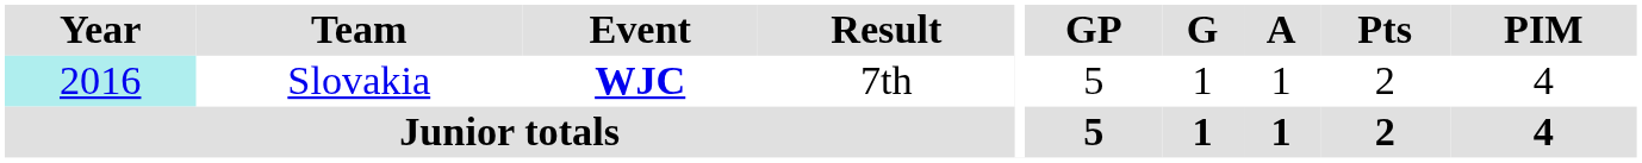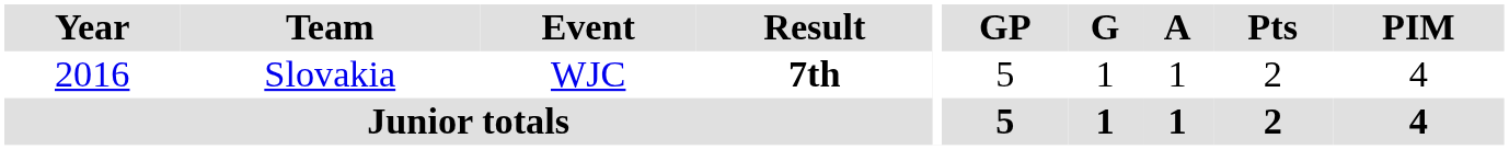Slovakia | Year: paleturquoise background -> no background
Slovakia | Event: bold -> normal
Slovakia | Result: normal -> bold
